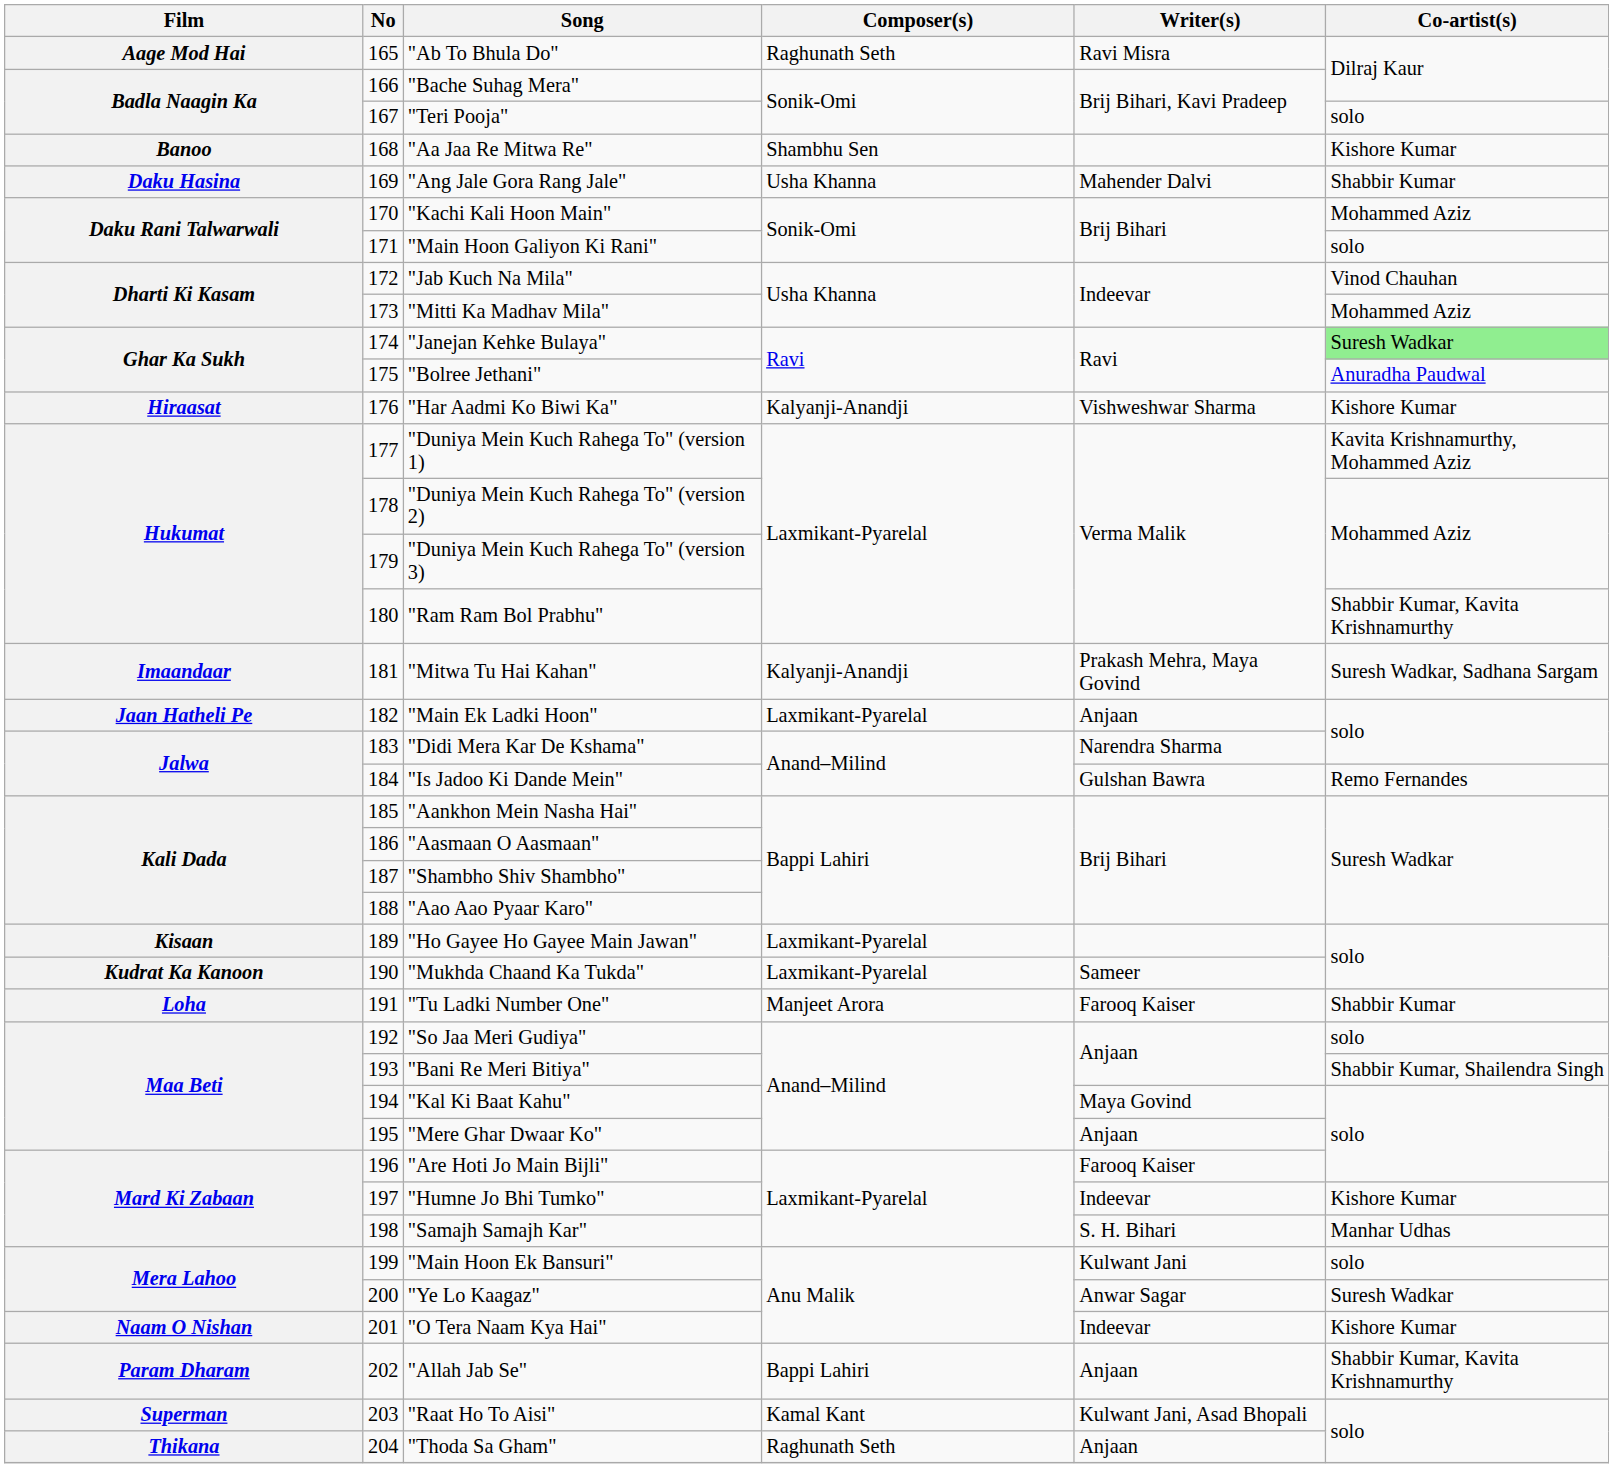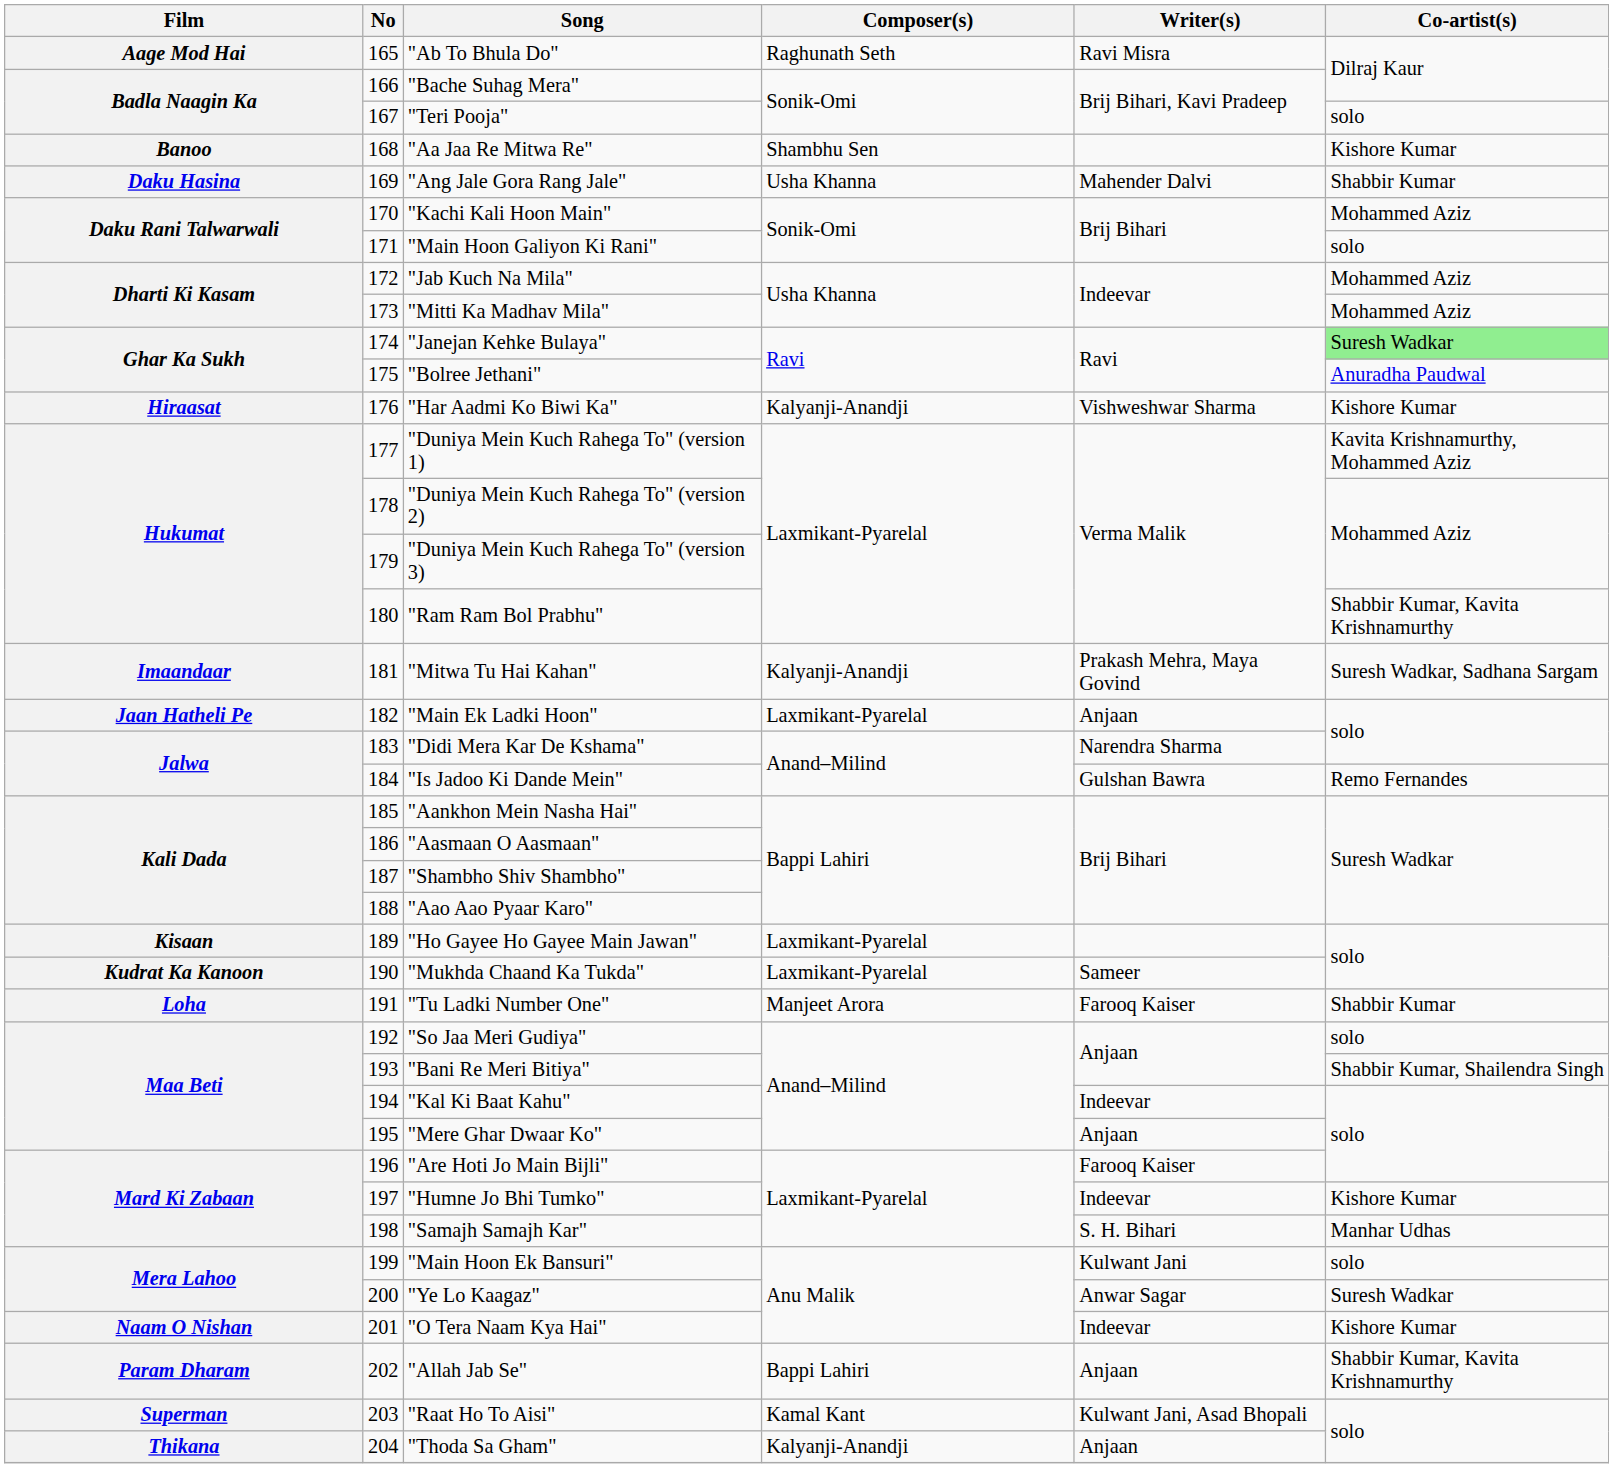"Jab Kuch Na Mila" | Co-artist(s): Vinod Chauhan -> Mohammed Aziz
"Kal Ki Baat Kahu" | Writer(s): Maya Govind -> Indeevar
"Thoda Sa Gham" | Composer(s): Raghunath Seth -> Kalyanji-Anandji
